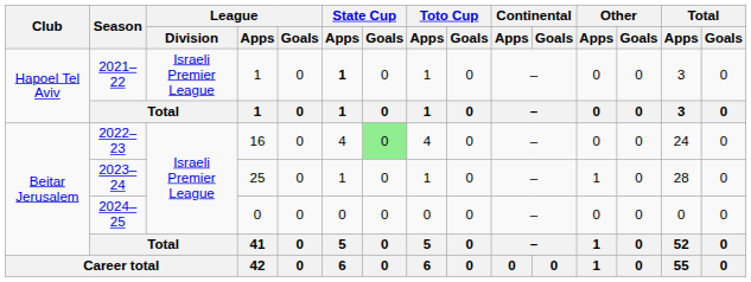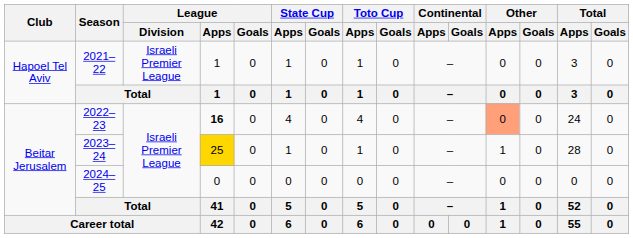2021–22 | State Cup / Apps: bold -> normal
2022–23 | League / Apps: normal -> bold
2022–23 | State Cup / Goals: lightgreen background -> no background
2022–23 | Other / Apps: no background -> lightsalmon background
2023–24 | League / Apps: no background -> gold background
